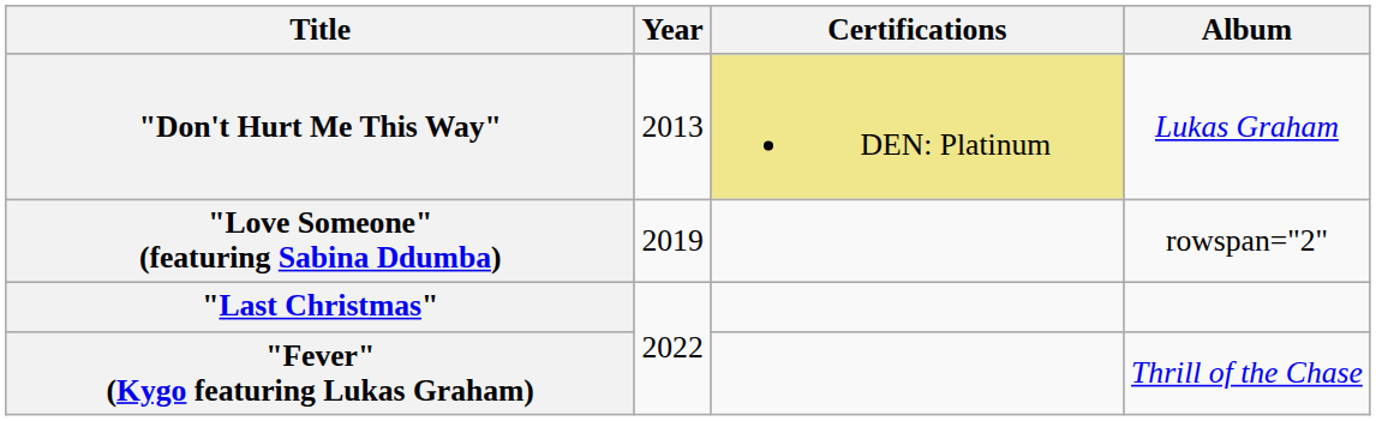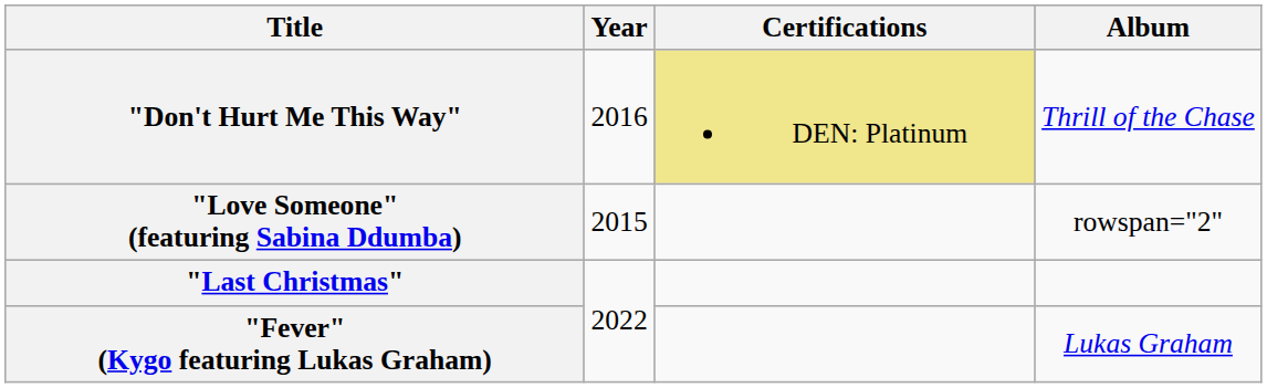"Don't Hurt Me This Way" | Year: 2013 -> 2016
"Don't Hurt Me This Way" | Album: Lukas Graham -> Thrill of the Chase
"Love Someone" (featuring Sabina Ddumba) | Year: 2019 -> 2015
"Fever" (Kygo featuring Lukas Graham) | Album: Thrill of the Chase -> Lukas Graham
